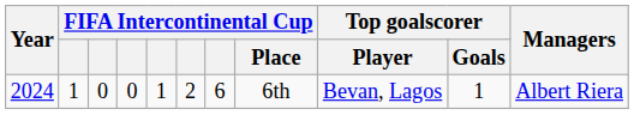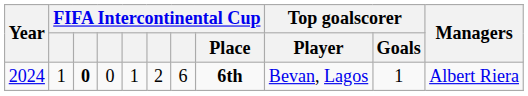2024 | column 3: normal -> bold
2024 | FIFA Intercontinental Cup / Place: normal -> bold
